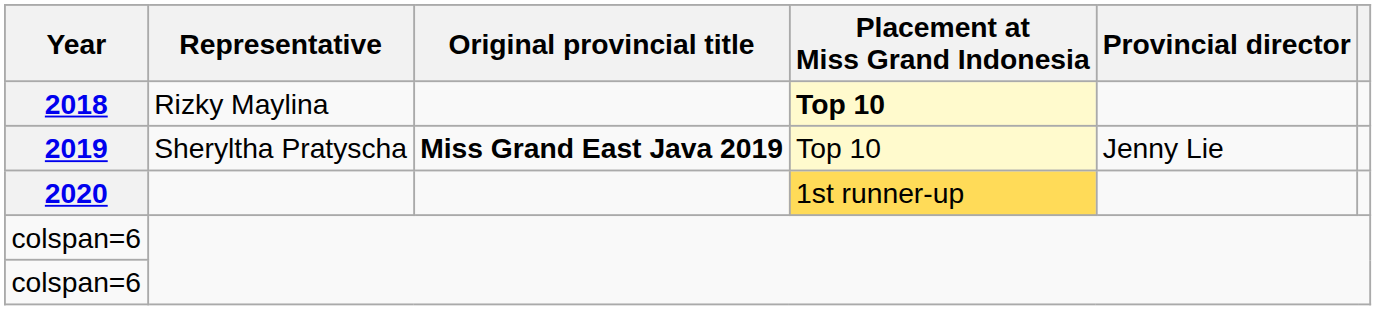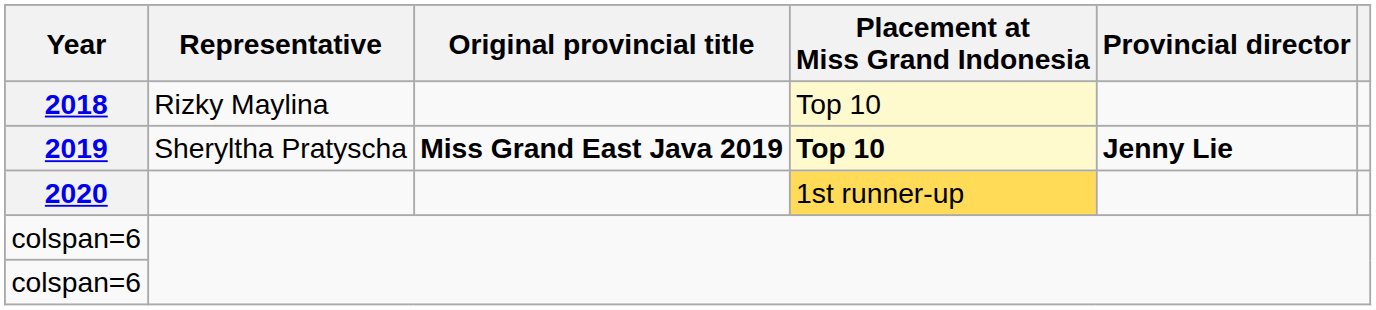2018 | Placement at Miss Grand Indonesia: bold -> normal
2019 | Placement at Miss Grand Indonesia: normal -> bold
2019 | Provincial director: normal -> bold
